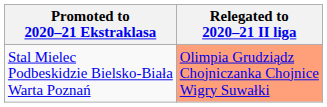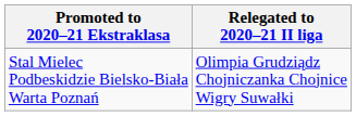Stal Mielec Podbeskidzie Bielsko-Biała Warta Poznań | Relegated to 2020–21 II liga: lightsalmon background -> no background
